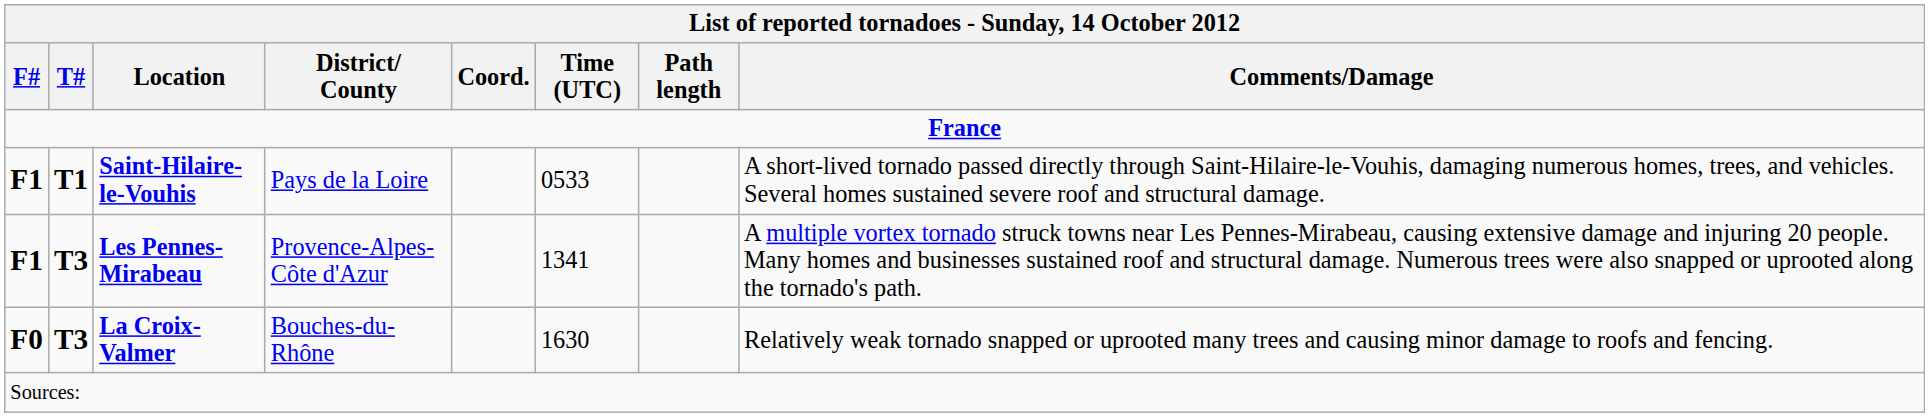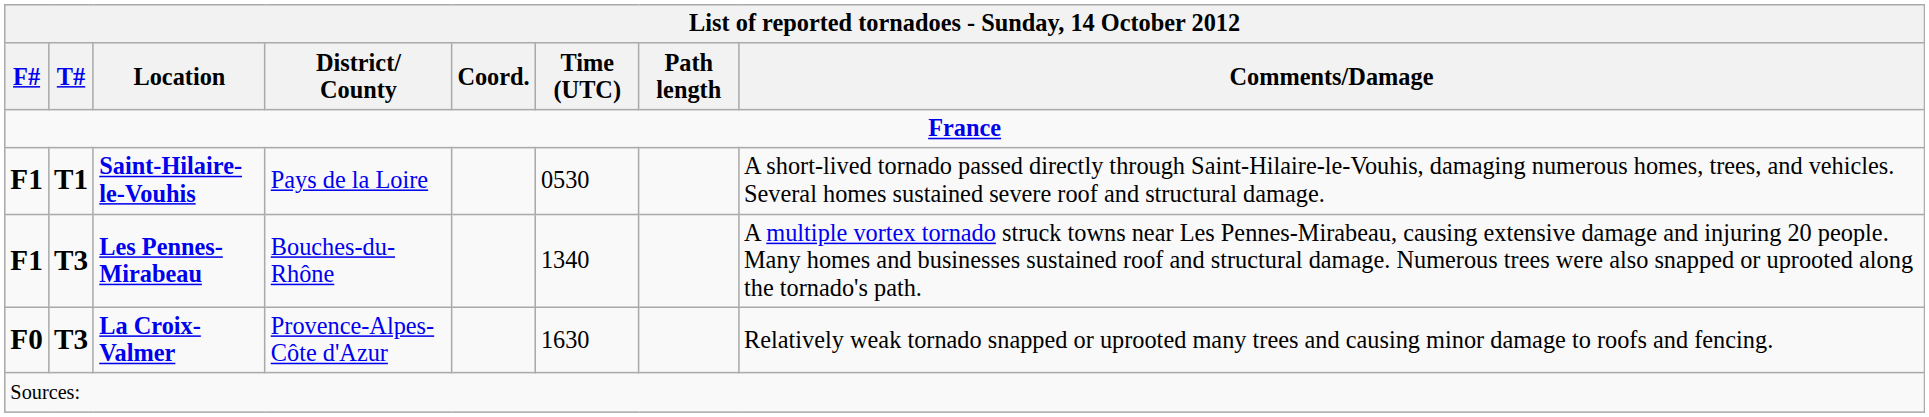Saint-Hilaire-le-Vouhis | Time (UTC): 0533 -> 0530
Les Pennes-Mirabeau | District/ County: Provence-Alpes-Côte d'Azur -> Bouches-du-Rhône
Les Pennes-Mirabeau | Time (UTC): 1341 -> 1340
La Croix-Valmer | District/ County: Bouches-du-Rhône -> Provence-Alpes-Côte d'Azur
